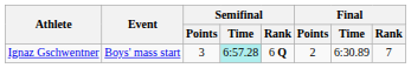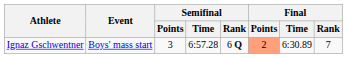Ignaz Gschwentner | Semifinal / Time: paleturquoise background -> no background
Ignaz Gschwentner | Final / Points: no background -> lightsalmon background
